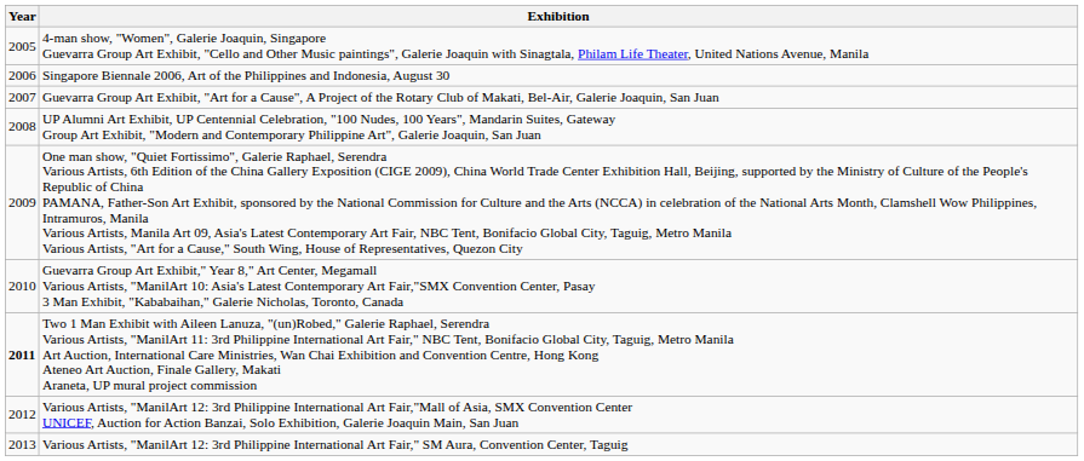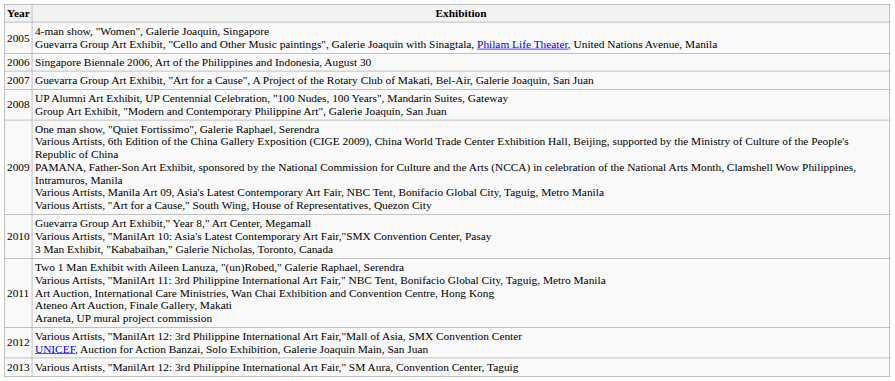row 8 | Year: bold -> normal
